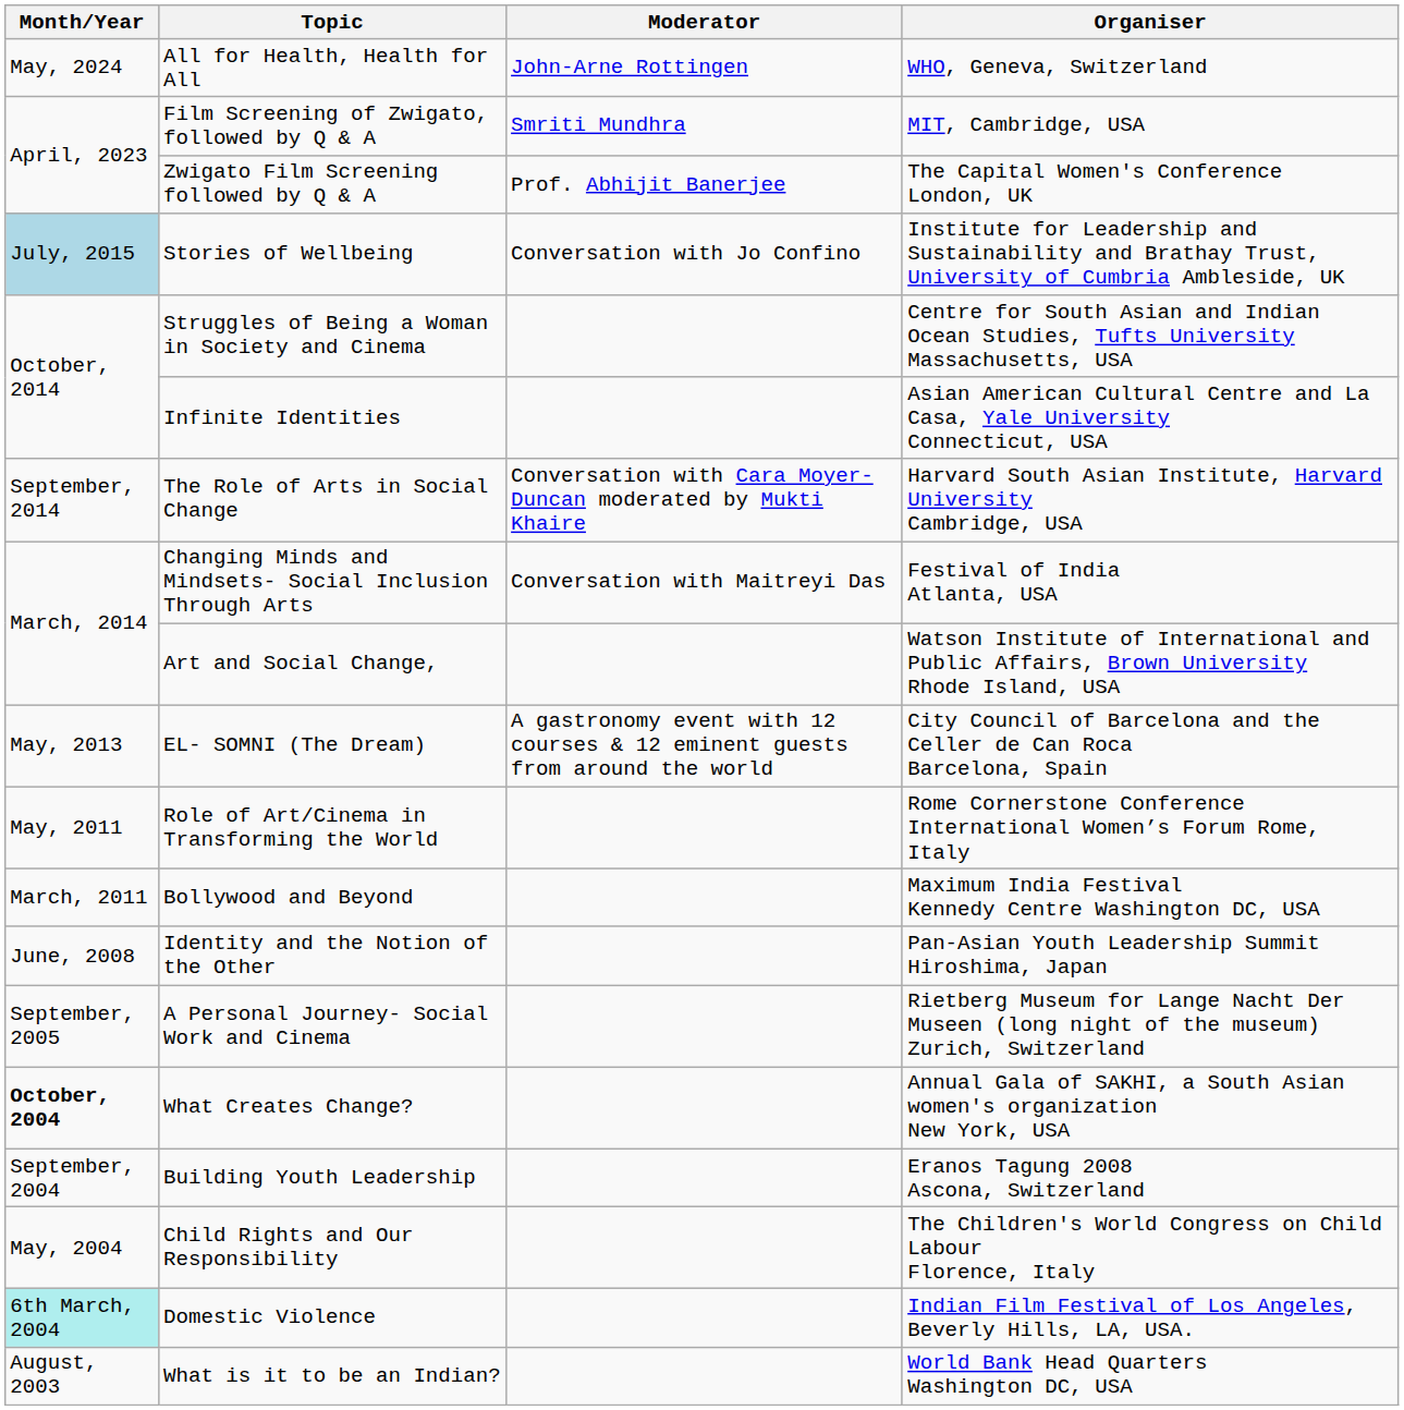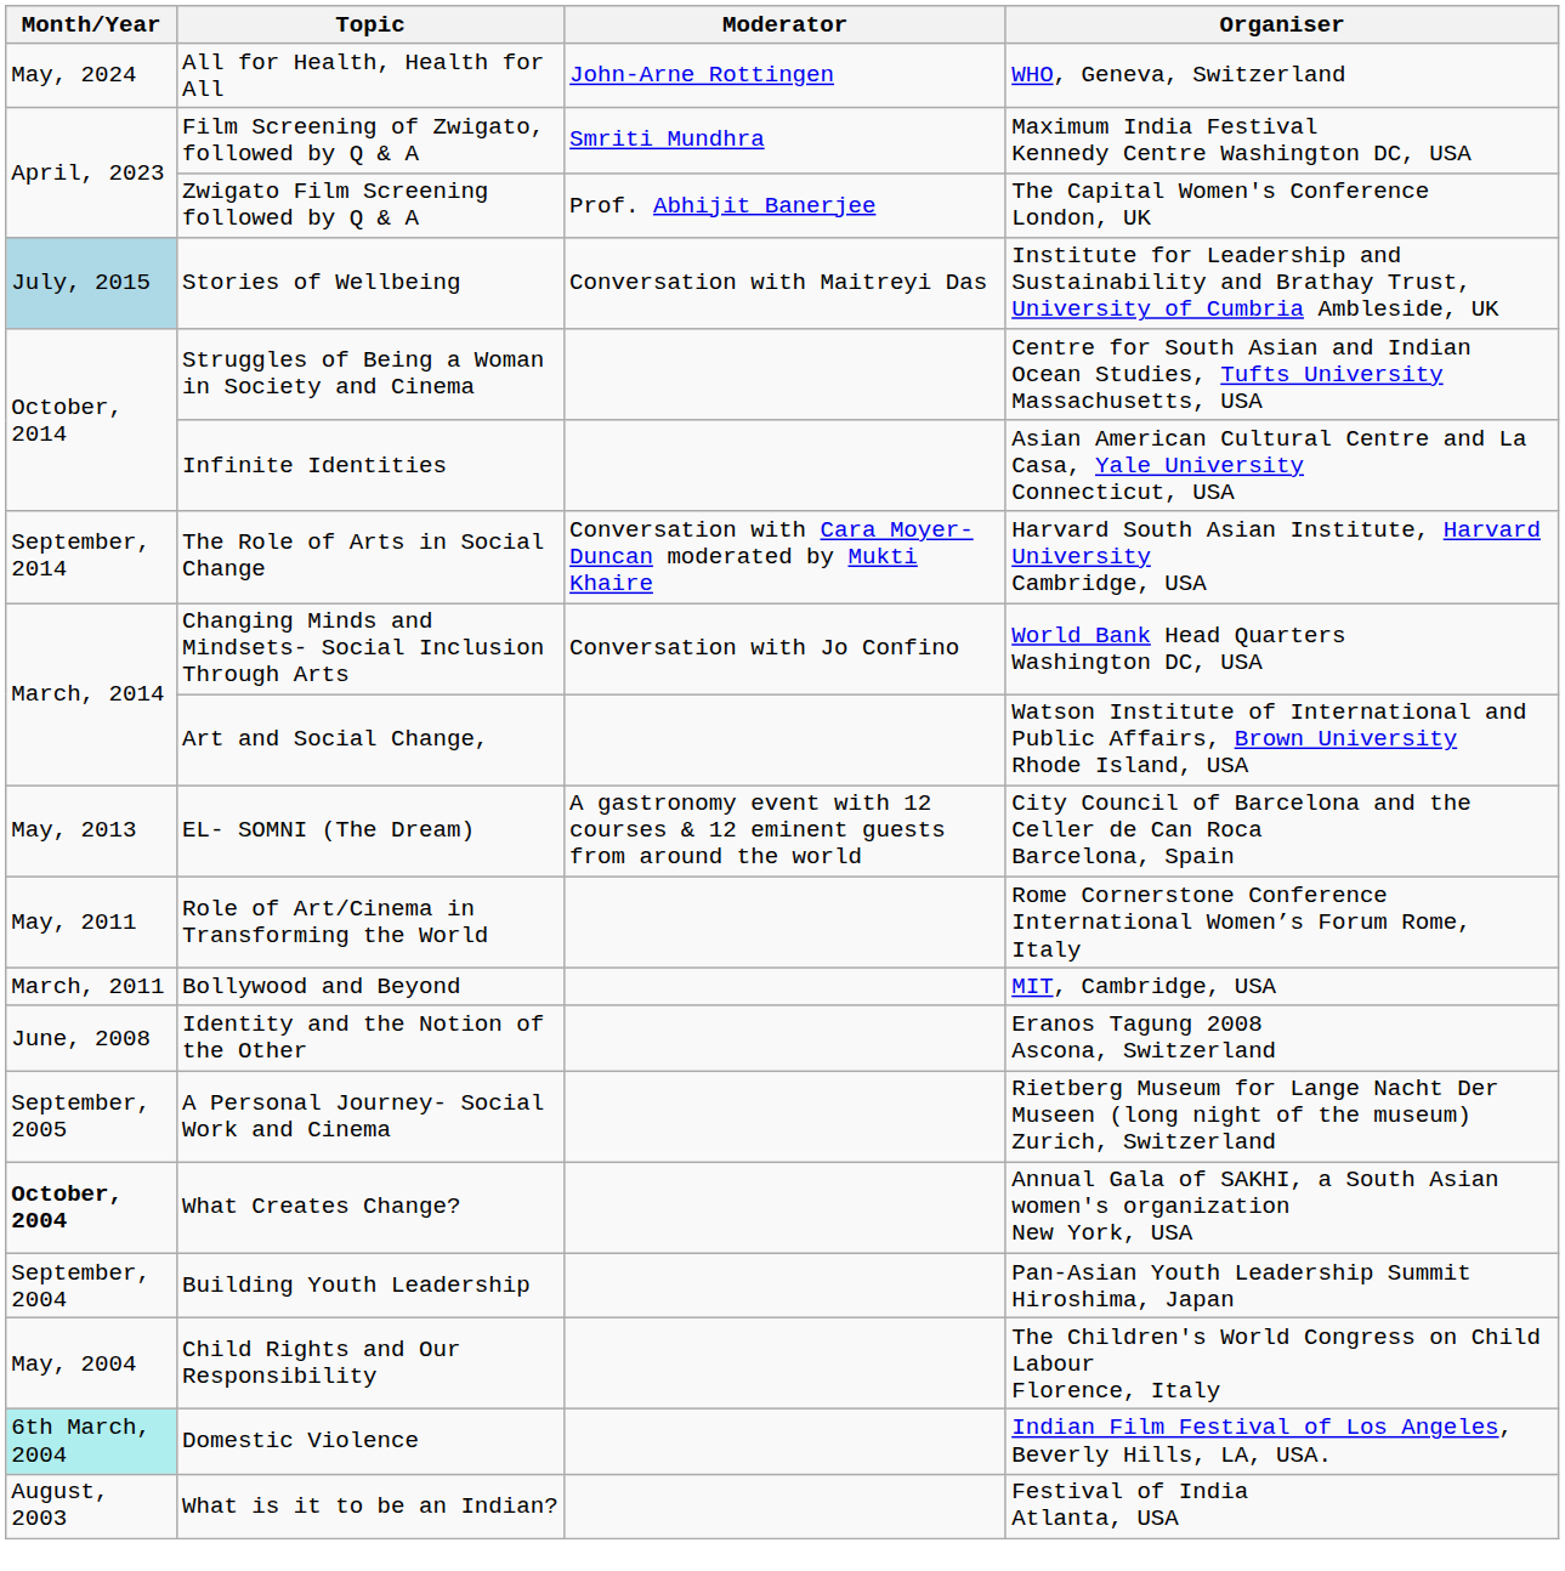Film Screening of Zwigato, followed by Q & A | Organiser: MIT, Cambridge, USA -> Maximum India Festival Kennedy Centre Washington DC, USA
Stories of Wellbeing | Moderator: Conversation with Jo Confino -> Conversation with Maitreyi Das
Changing Minds and Mindsets- Social Inclusion Through Arts | Moderator: Conversation with Maitreyi Das -> Conversation with Jo Confino
Changing Minds and Mindsets- Social Inclusion Through Arts | Organiser: Festival of India Atlanta, USA -> World Bank Head Quarters Washington DC, USA
Bollywood and Beyond | Organiser: Maximum India Festival Kennedy Centre Washington DC, USA -> MIT, Cambridge, USA
Identity and the Notion of the Other | Organiser: Pan-Asian Youth Leadership Summit Hiroshima, Japan -> Eranos Tagung 2008 Ascona, Switzerland
Building Youth Leadership | Organiser: Eranos Tagung 2008 Ascona, Switzerland -> Pan-Asian Youth Leadership Summit Hiroshima, Japan
What is it to be an Indian? | Organiser: World Bank Head Quarters Washington DC, USA -> Festival of India Atlanta, USA
